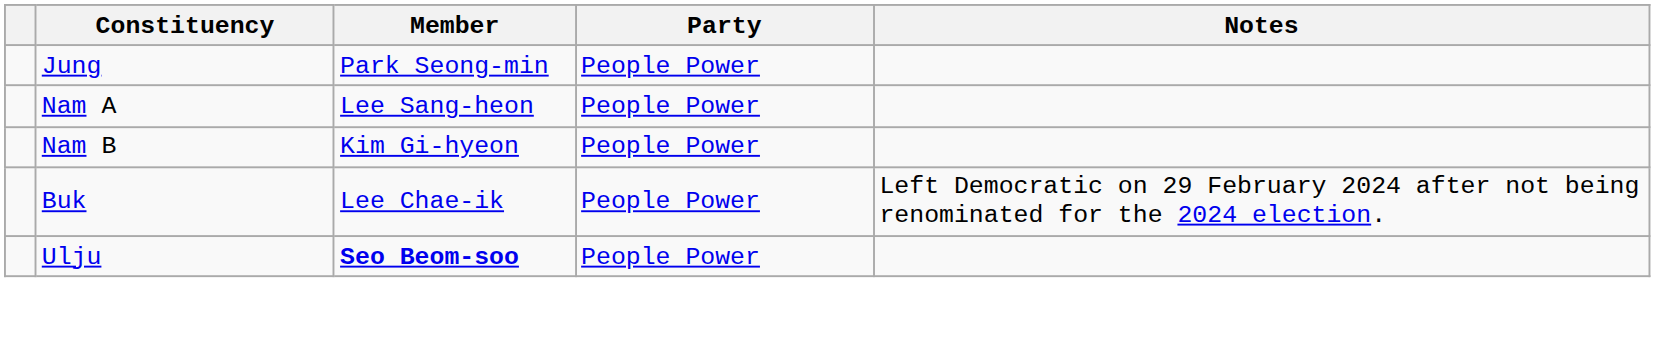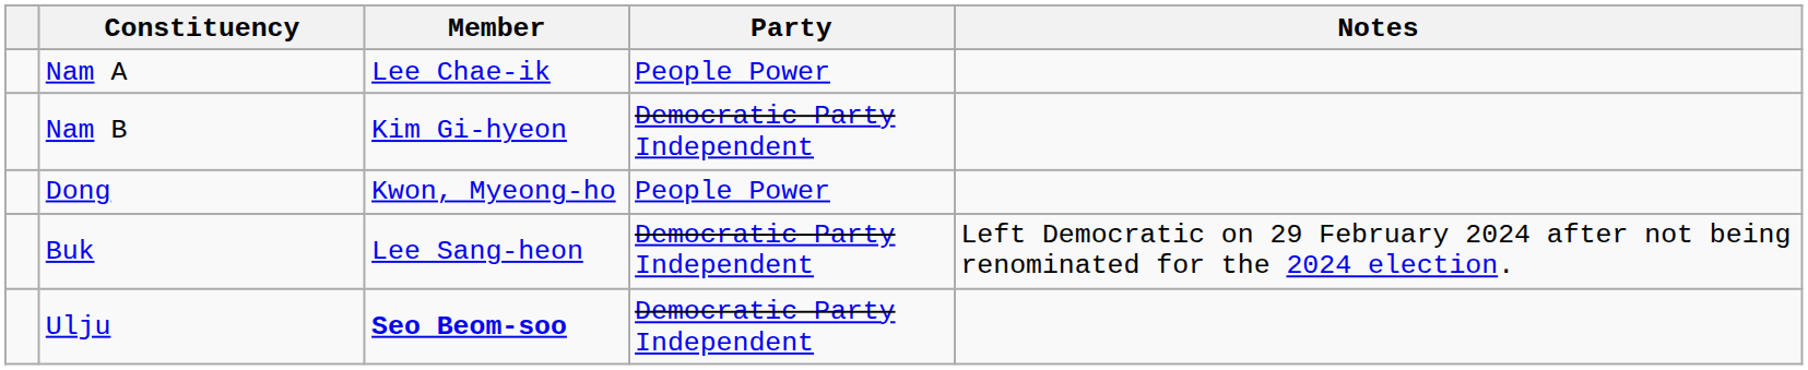- row: Jung | Park Seong-min | People Power
Nam A | Member: Lee Sang-heon -> Lee Chae-ik
Nam B | Party: People Power -> Democratic Party Independent
+ row: Dong | Kwon, Myeong-ho | People Power
Buk | Member: Lee Chae-ik -> Lee Sang-heon
Buk | Party: People Power -> Democratic Party Independent
Ulju | Party: People Power -> Democratic Party Independent
